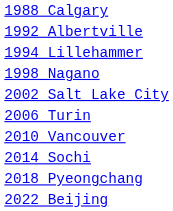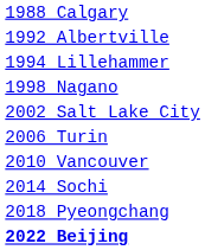2022 Beijing | column 1: normal -> bold
